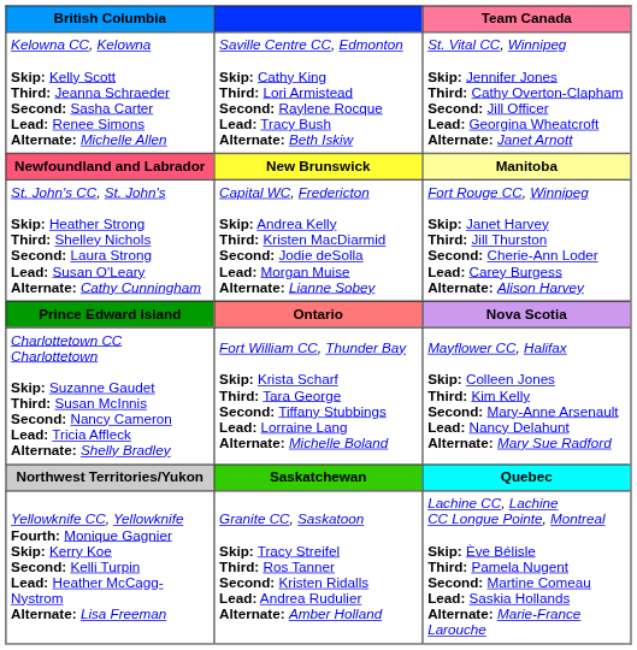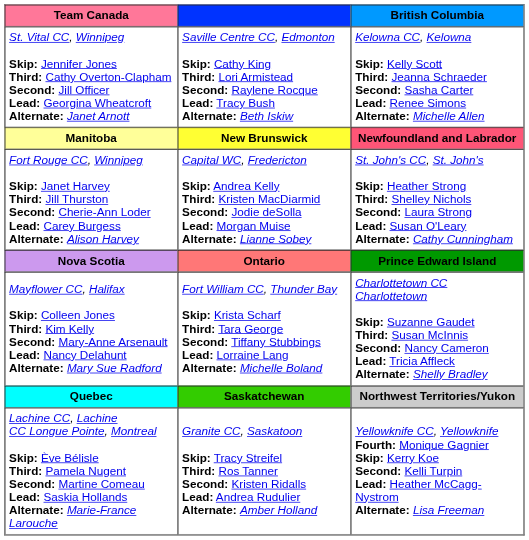columns swapped: Team Canada <-> British Columbia
